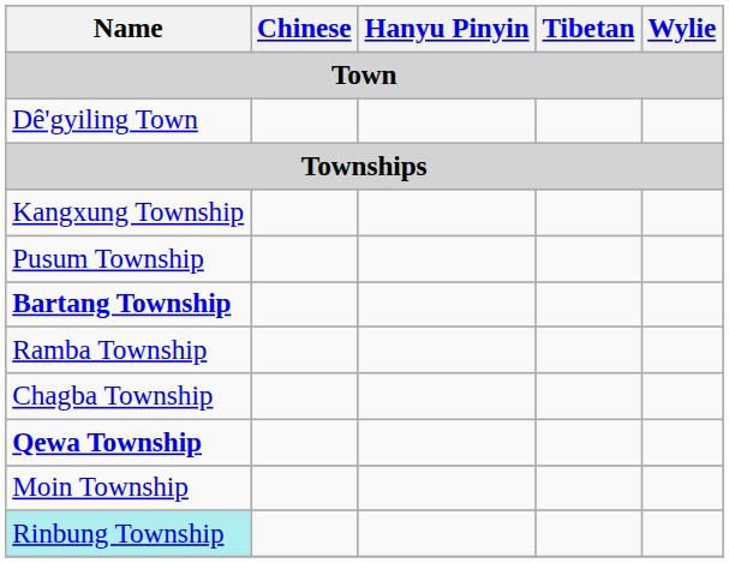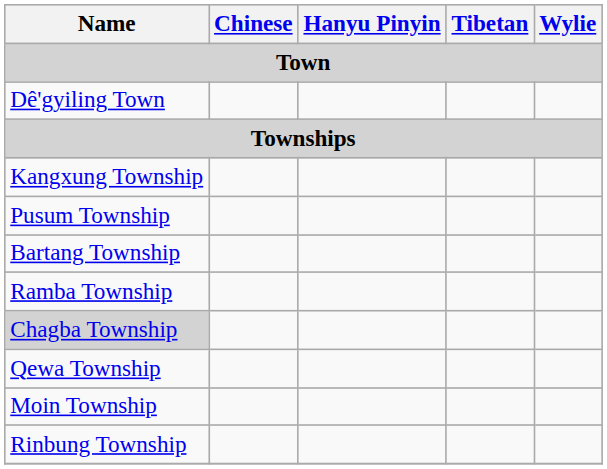Bartang Township | Name: bold -> normal
Chagba Township | Name: no background -> lightgrey background
Qewa Township | Name: bold -> normal
Rinbung Township | Name: paleturquoise background -> no background
